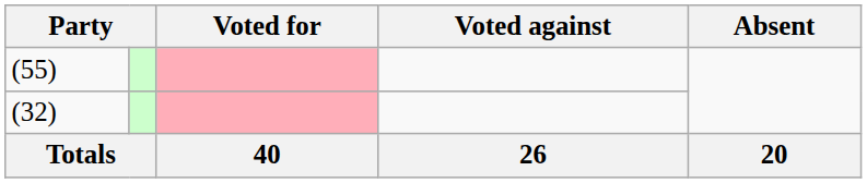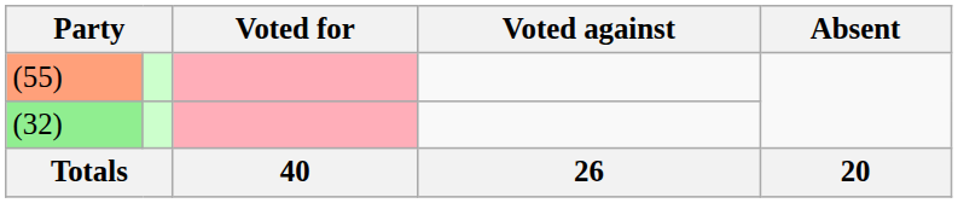(55) | column 1: no background -> lightsalmon background
(32) | column 1: no background -> lightgreen background
